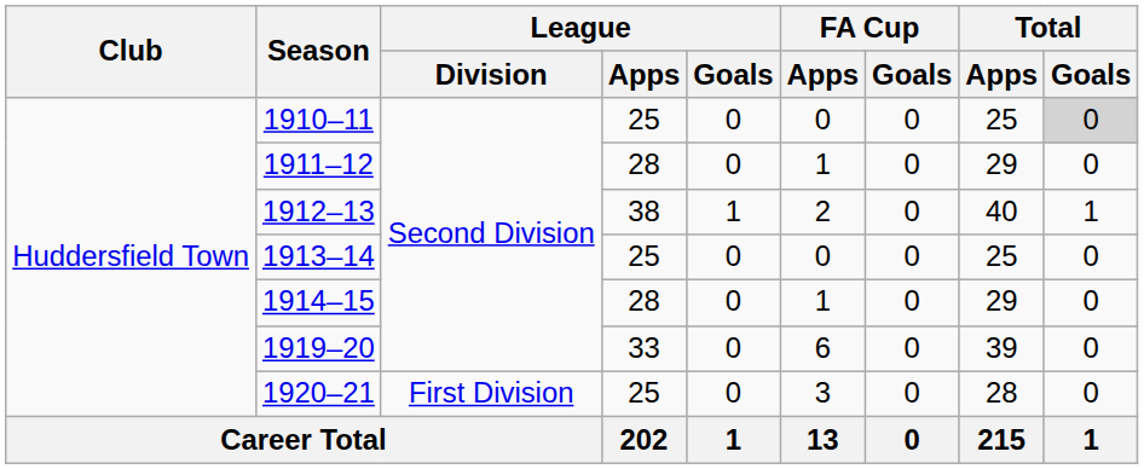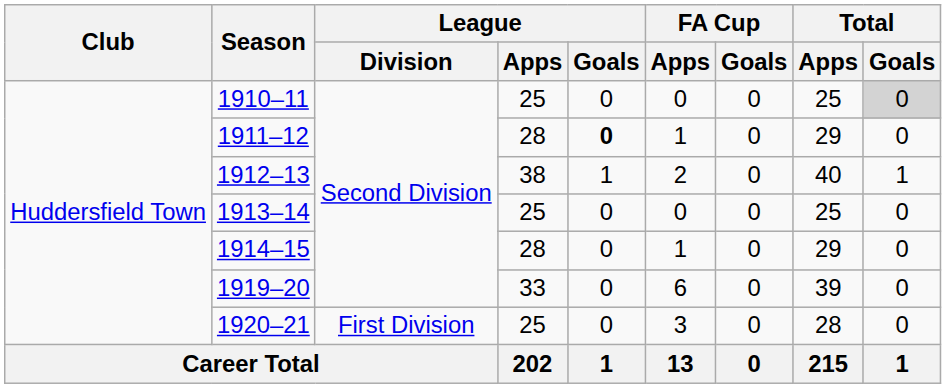1911–12 | League / Goals: normal -> bold
